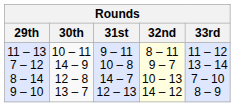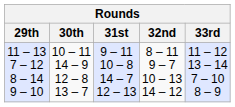11 – 13 7 – 12 8 – 14 9 – 10 | 32nd: lightyellow background -> no background
